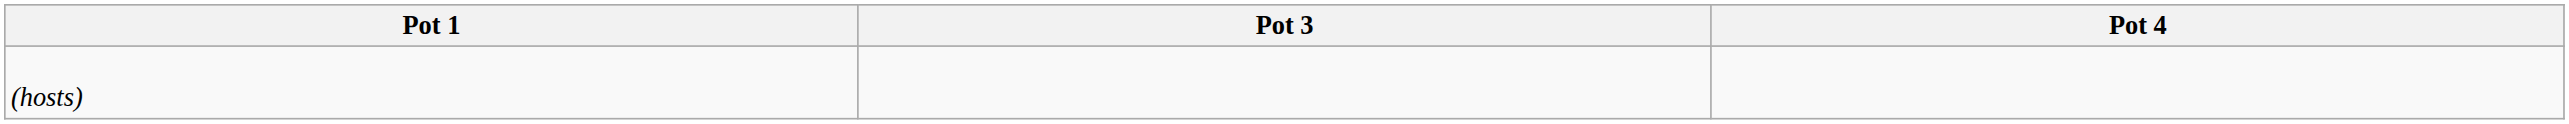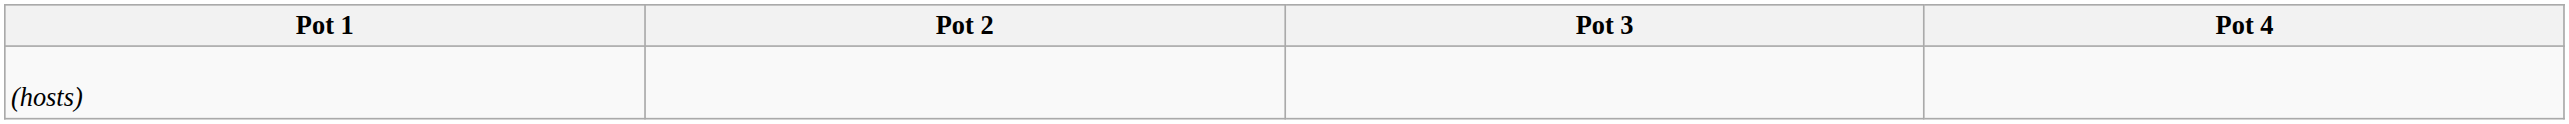+ column: Pot 2
